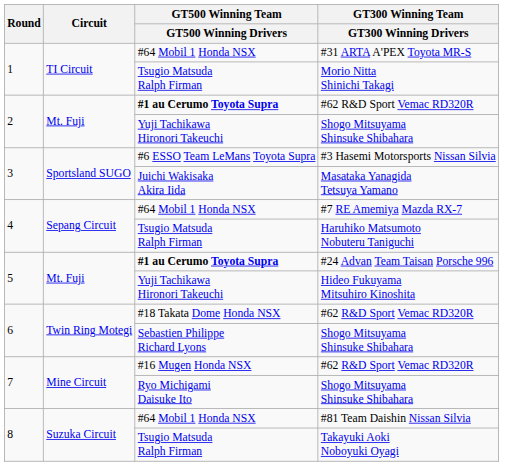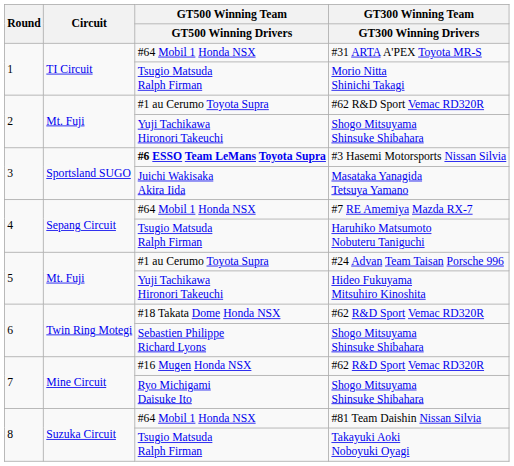#1 au Cerumo Toyota Supra / #62 R&D Sport Vemac RD320R | GT500 Winning Team / GT500 Winning Drivers: bold -> normal
#3 Hasemi Motorsports Nissan Silvia | GT500 Winning Team / GT500 Winning Drivers: normal -> bold
#24 Advan Team Taisan Porsche 996 | GT500 Winning Team / GT500 Winning Drivers: bold -> normal
